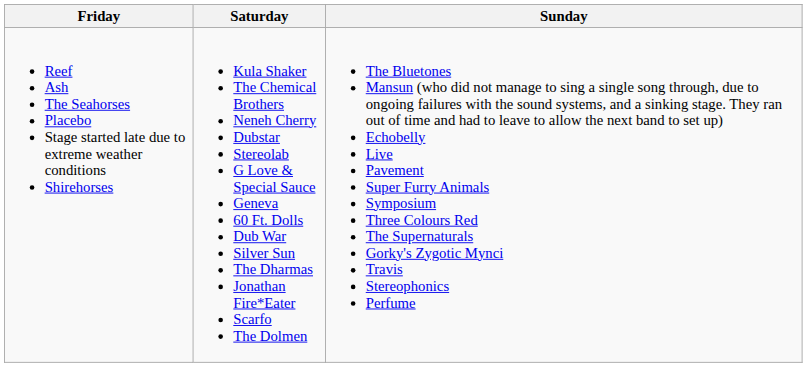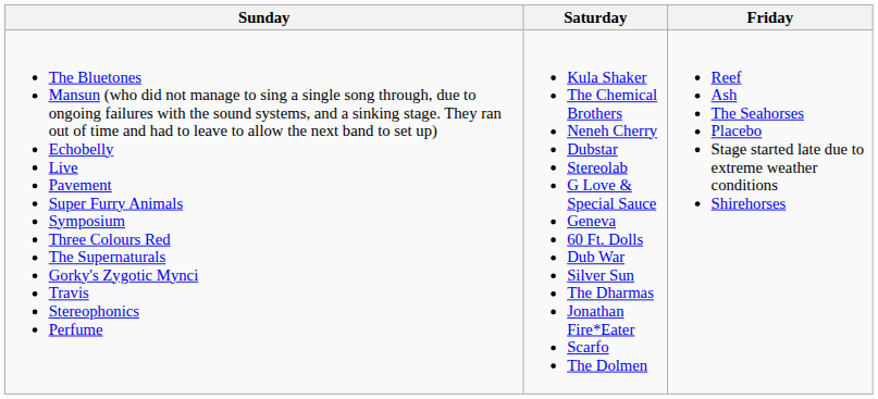columns swapped: Friday <-> Sunday
